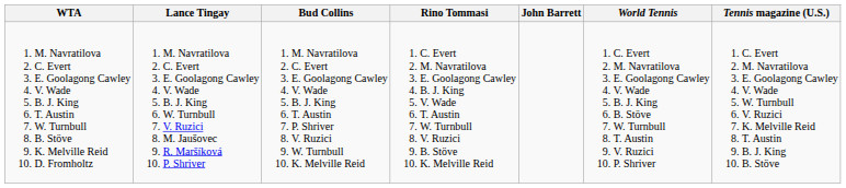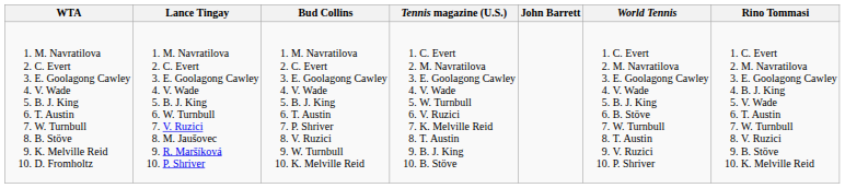columns swapped: Rino Tommasi <-> Tennis magazine (U.S.)
